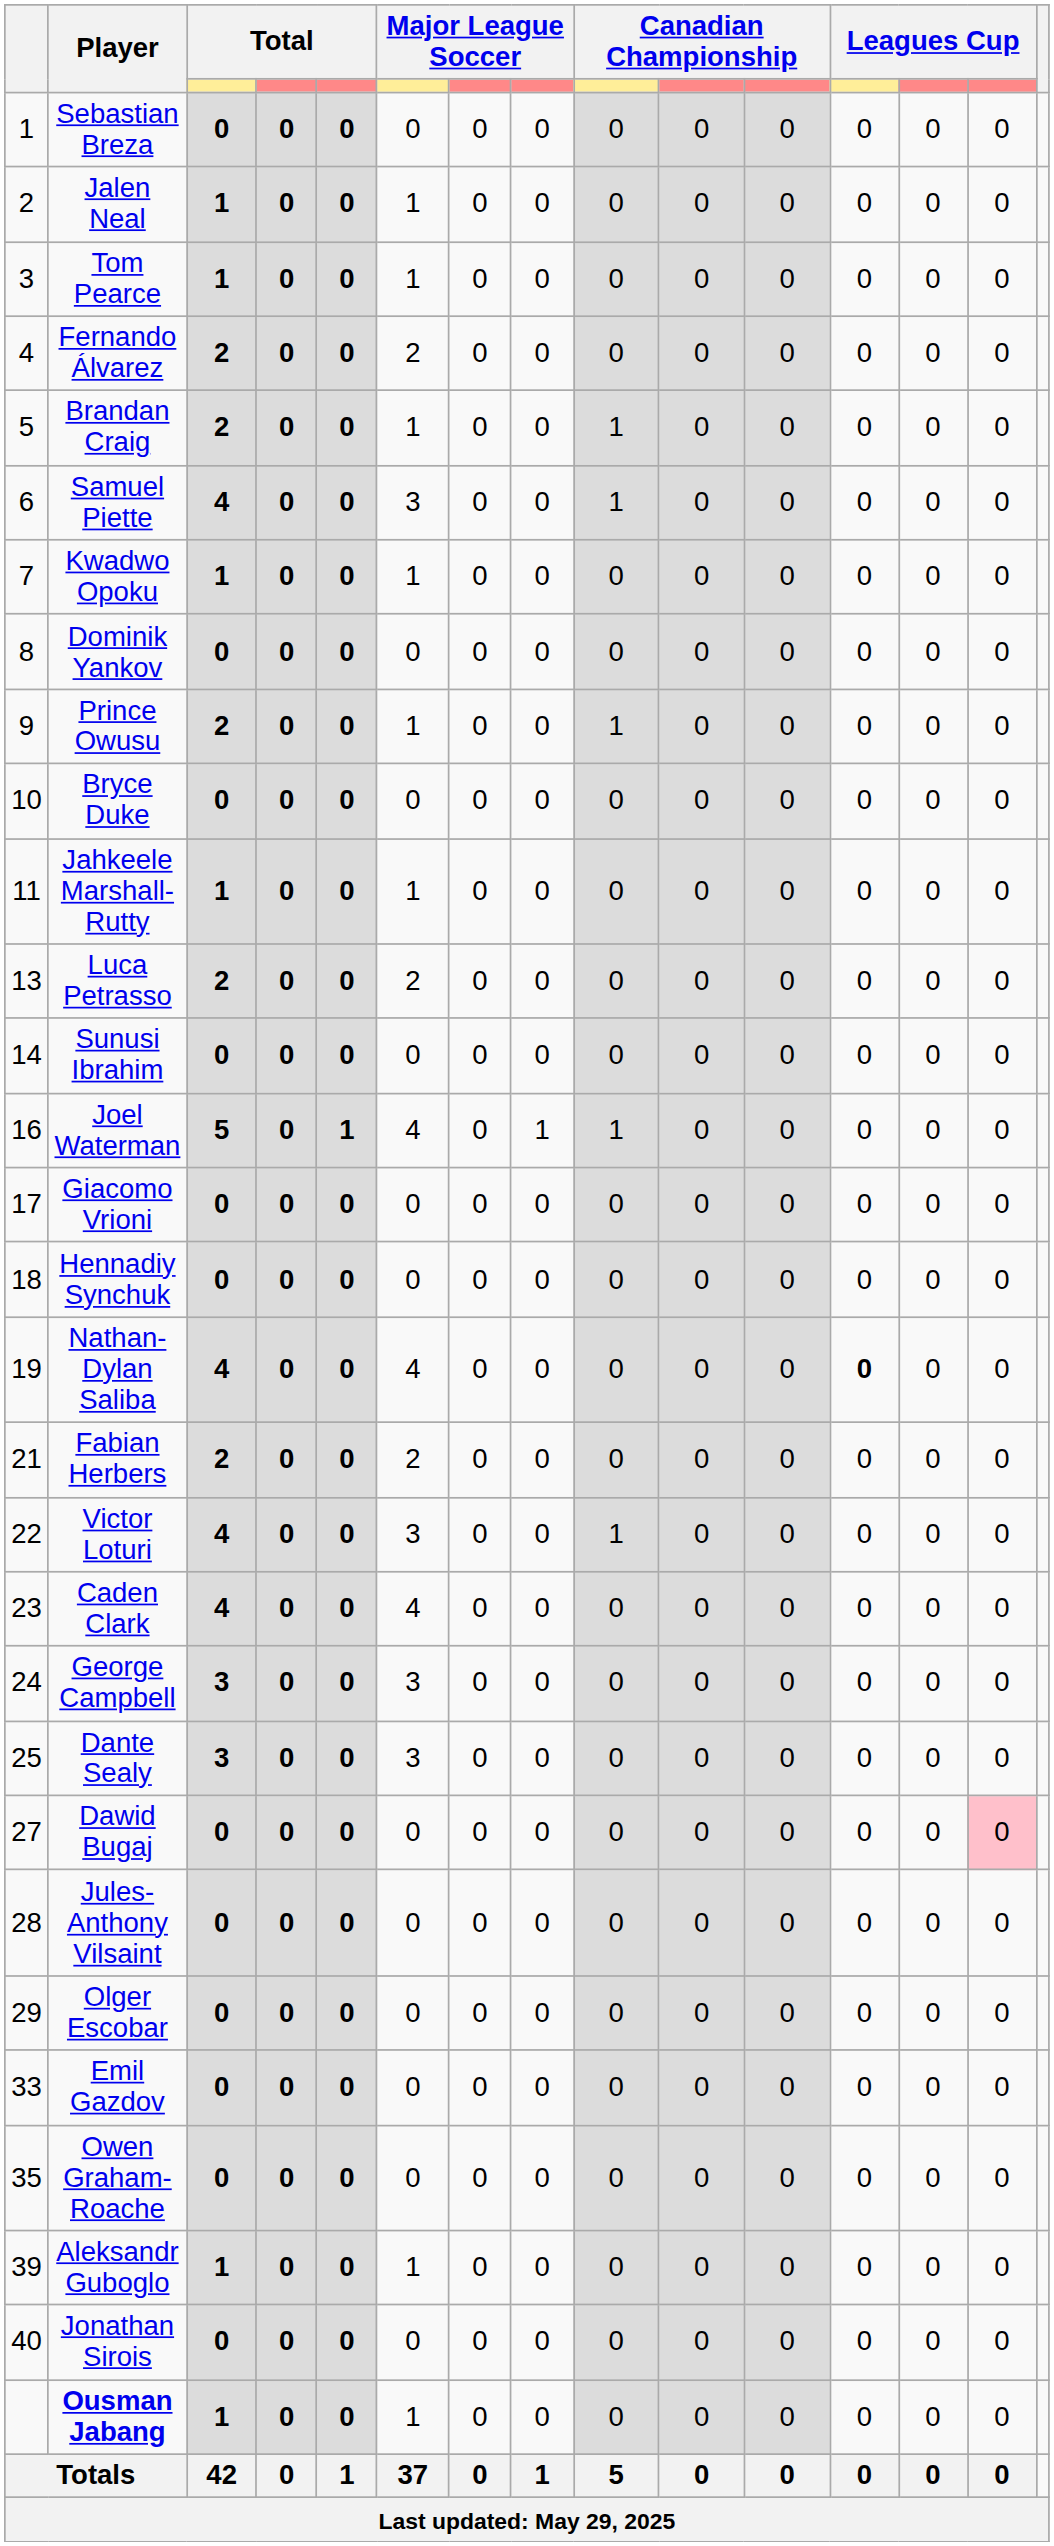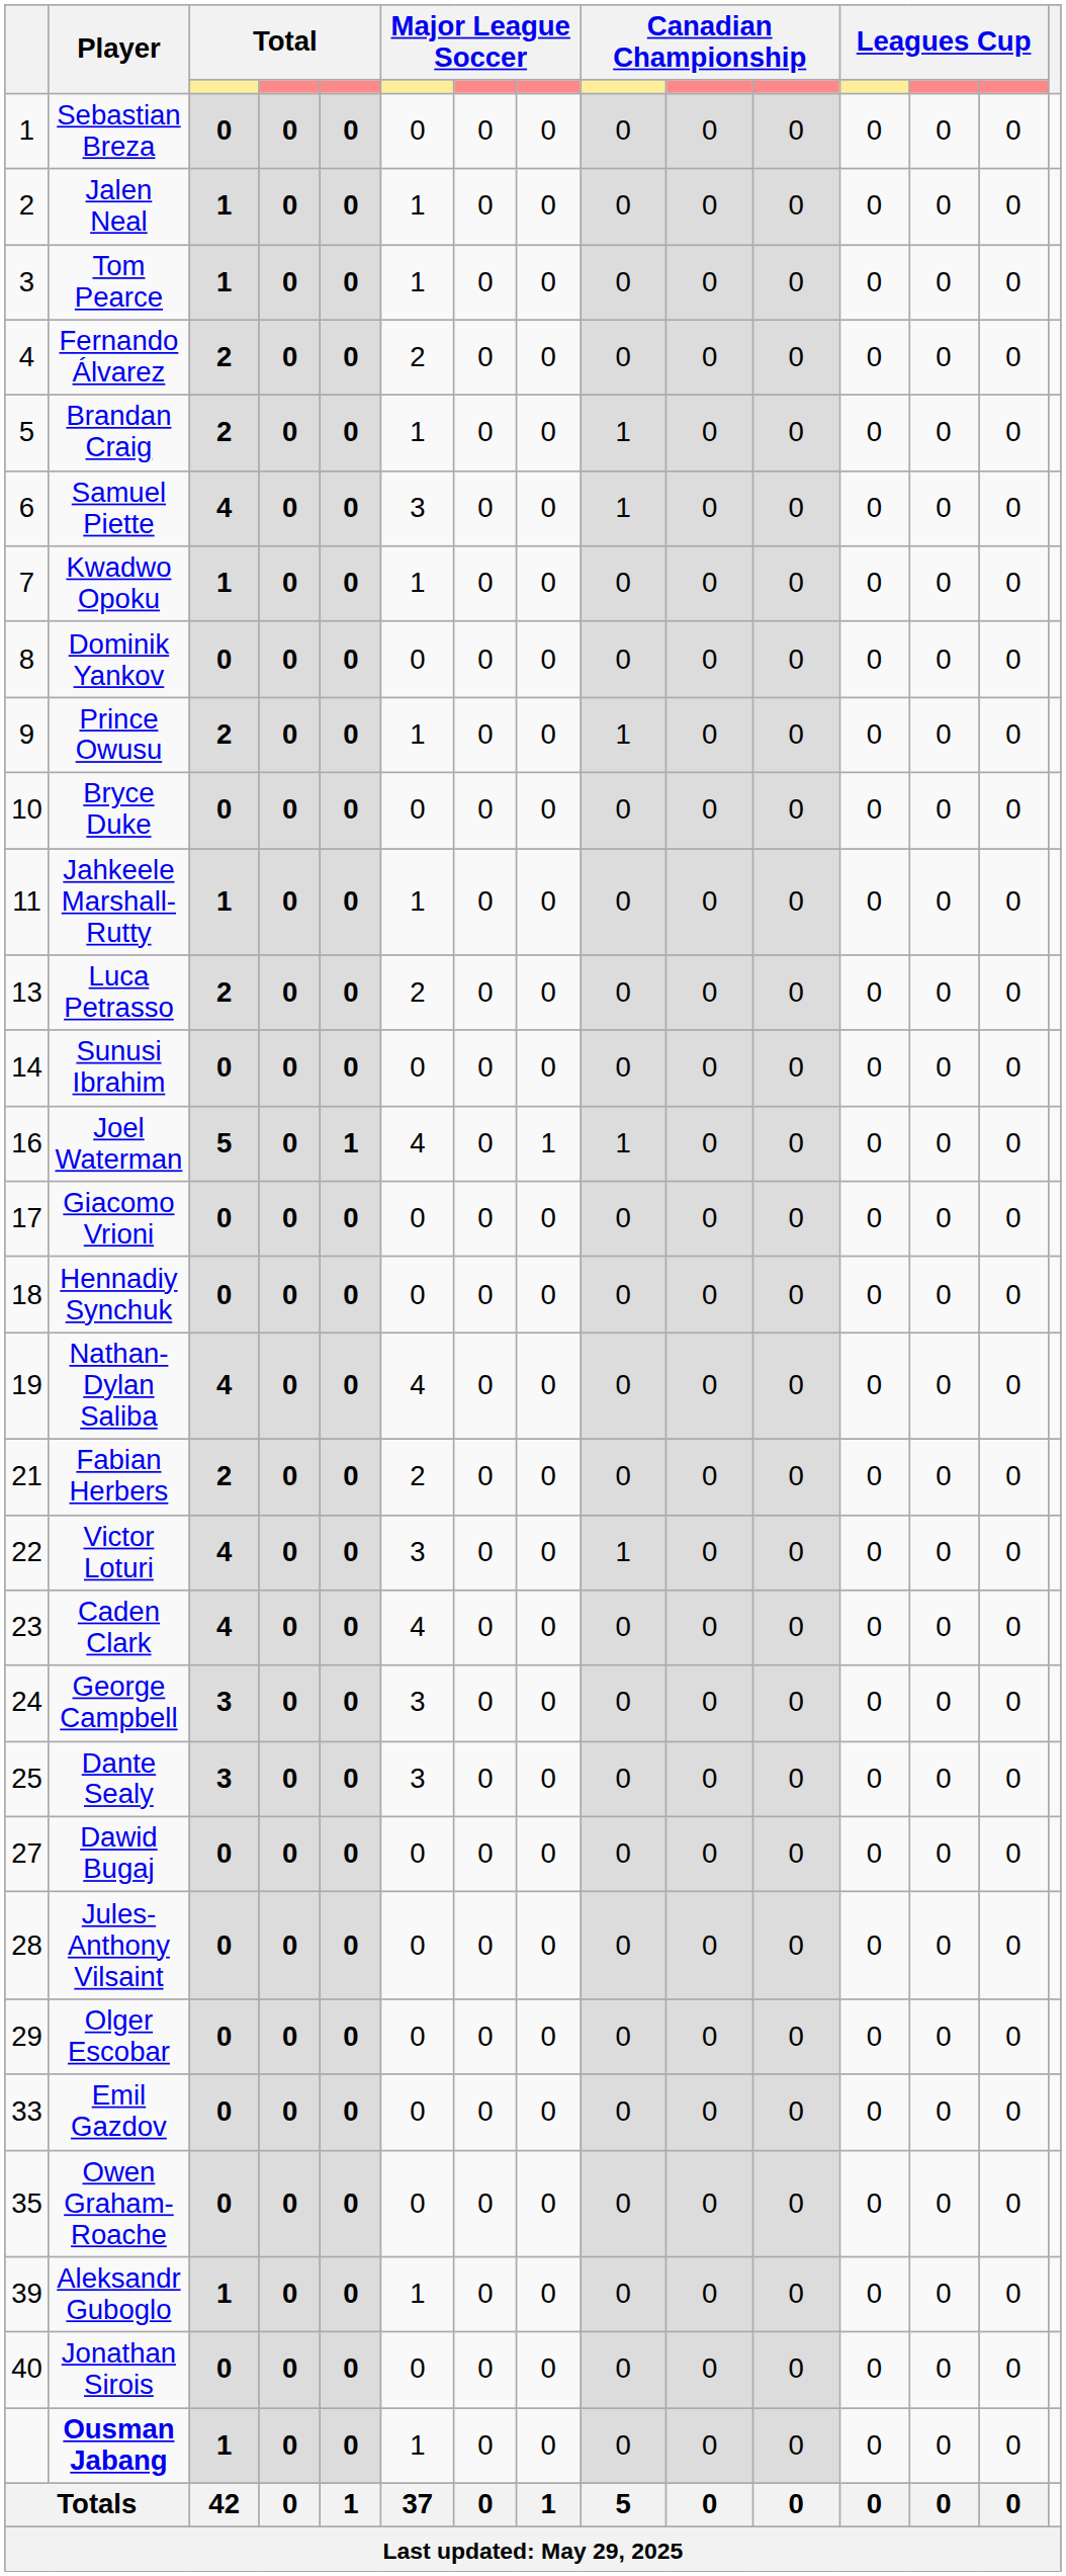Nathan-Dylan Saliba | column 12: bold -> normal
Dawid Bugaj | column 14: pink background -> no background
